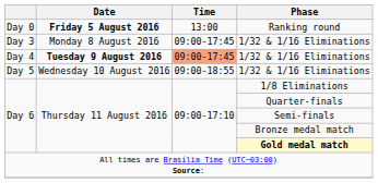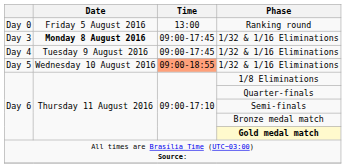Ranking round | Date: bold -> normal
Day 3 / 1/32 & 1/16 Eliminations | Date: normal -> bold
Day 4 / 1/32 & 1/16 Eliminations | Date: bold -> normal
Day 4 / 1/32 & 1/16 Eliminations | Time: lightsalmon background -> no background
Day 5 / 1/32 & 1/16 Eliminations | Time: no background -> lightsalmon background
